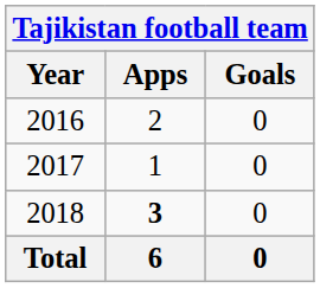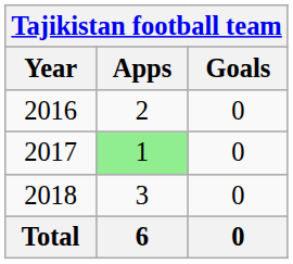2017 | Apps: no background -> lightgreen background
2018 | Apps: bold -> normal
